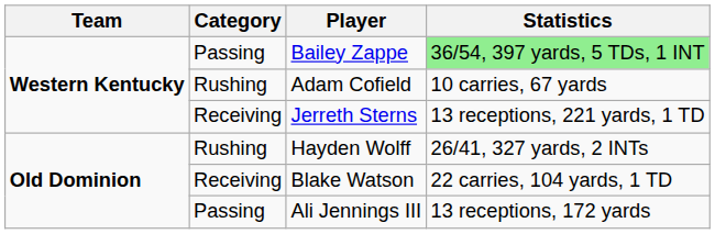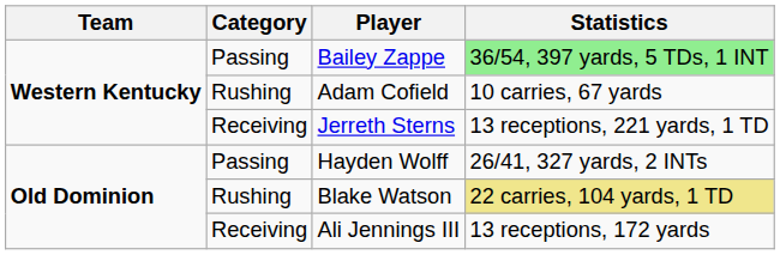Hayden Wolff | Category: Rushing -> Passing
Blake Watson | Category: Receiving -> Rushing
Blake Watson | Statistics: no background -> khaki background
Ali Jennings III | Category: Passing -> Receiving
